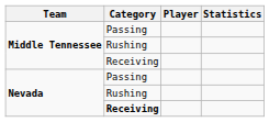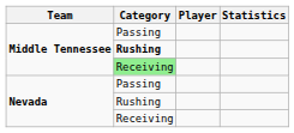Middle Tennessee / Rushing | Category: normal -> bold
Middle Tennessee / Receiving | Category: no background -> lightgreen background
Nevada / Receiving | Category: bold -> normal
